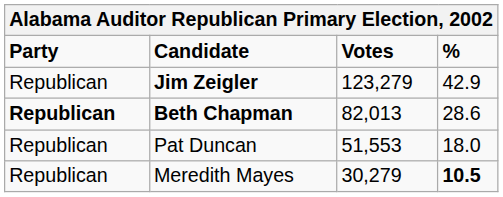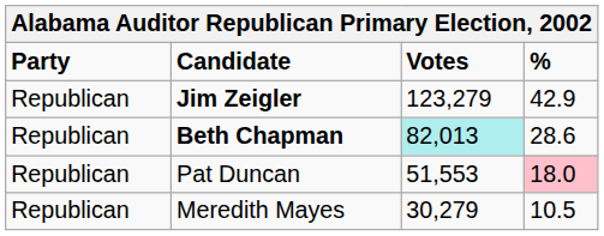Beth Chapman | Party: bold -> normal
Beth Chapman | Votes: no background -> paleturquoise background
Pat Duncan | %: no background -> pink background
Meredith Mayes | %: bold -> normal
